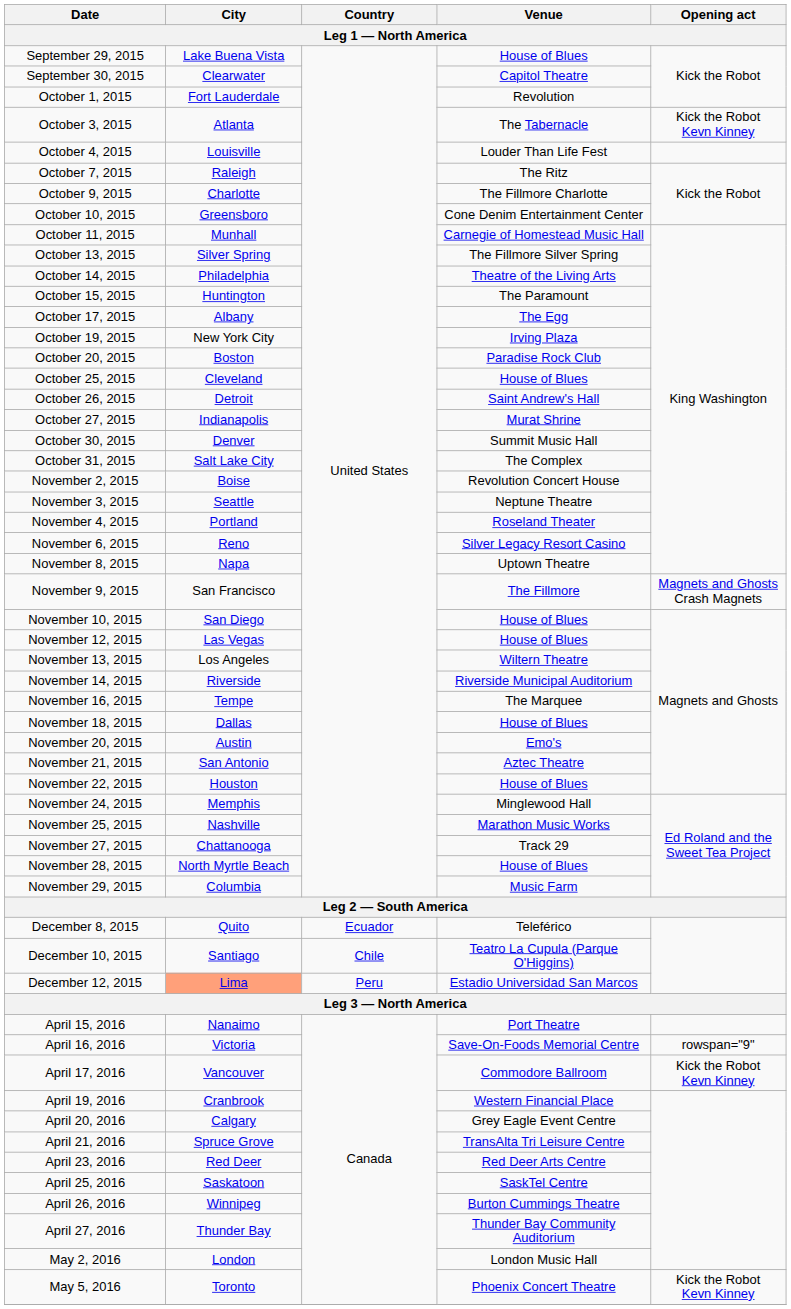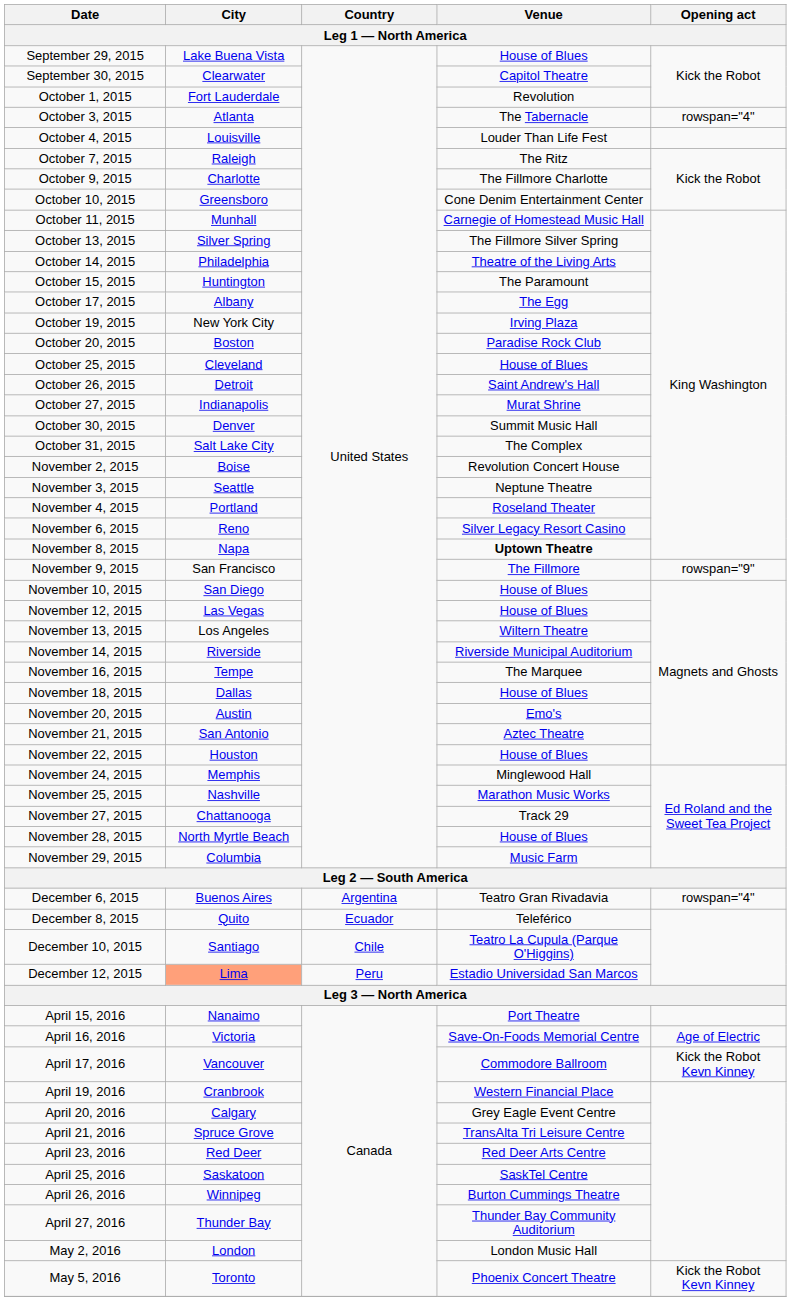October 3, 2015 | Opening act: Kick the Robot Kevn Kinney -> rowspan="4"
November 8, 2015 | Venue: normal -> bold
November 9, 2015 | Opening act: Magnets and Ghosts Crash Magnets -> rowspan="9"
+ row: December 6, 2015 | Buenos Aires | Argentina | Teatro Gran Rivadavia | rowspan="4"
April 16, 2016 | Opening act: rowspan="9" -> Age of Electric
